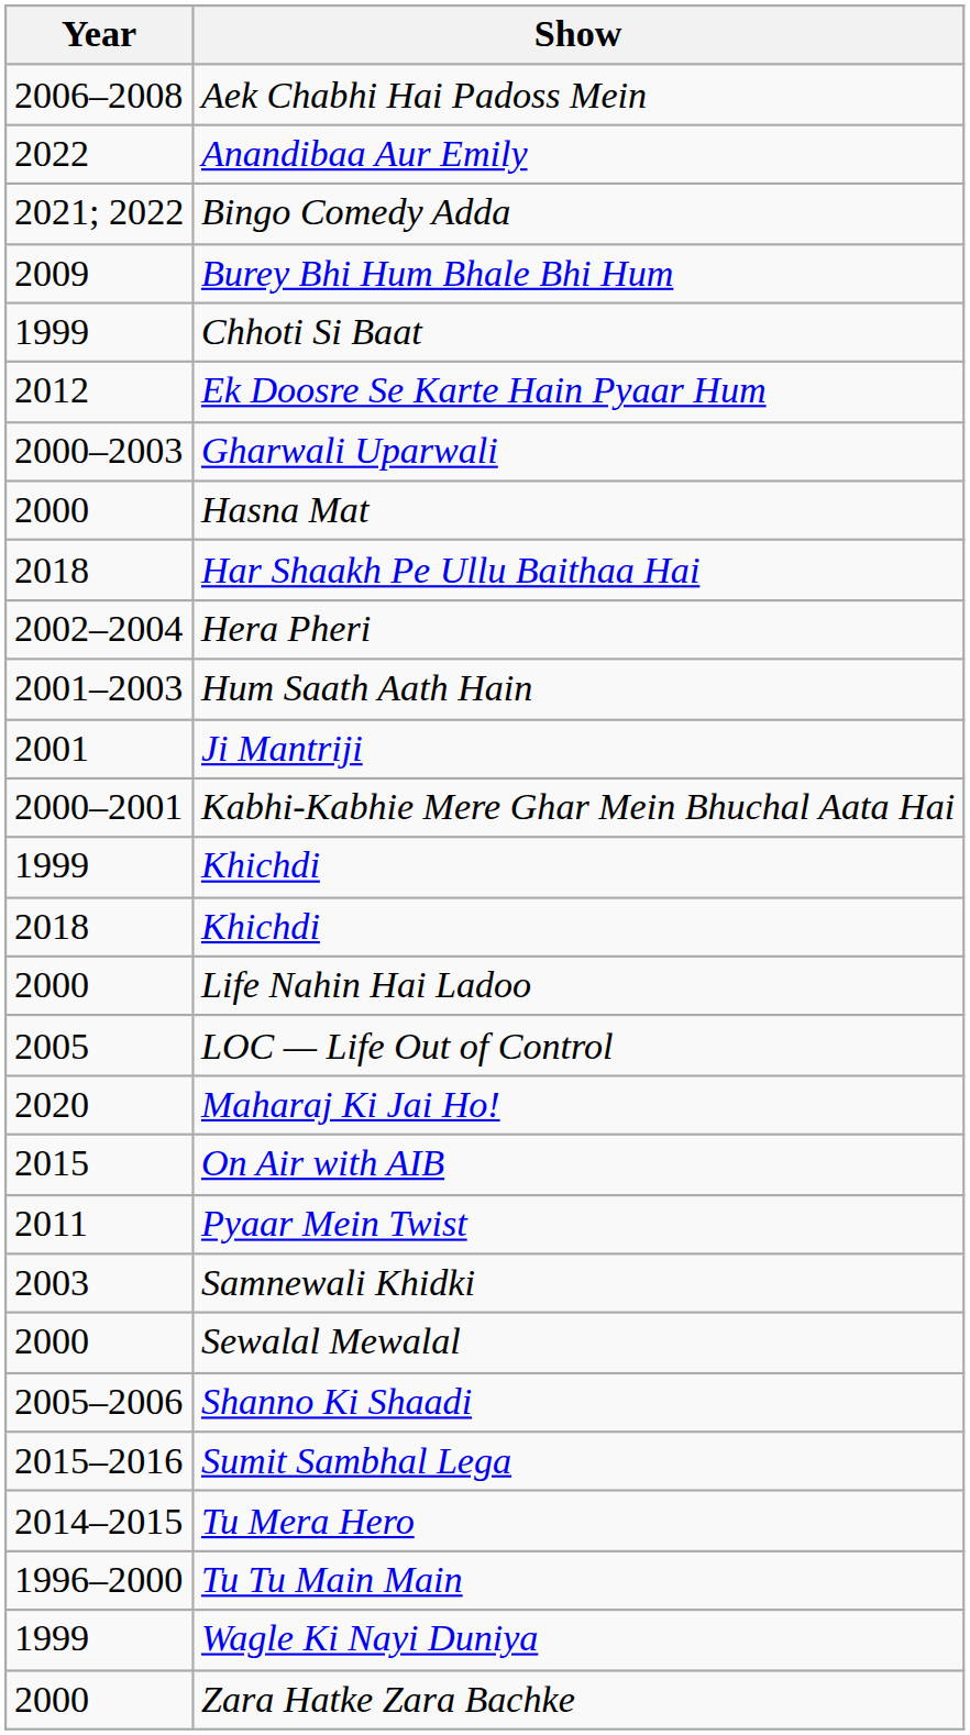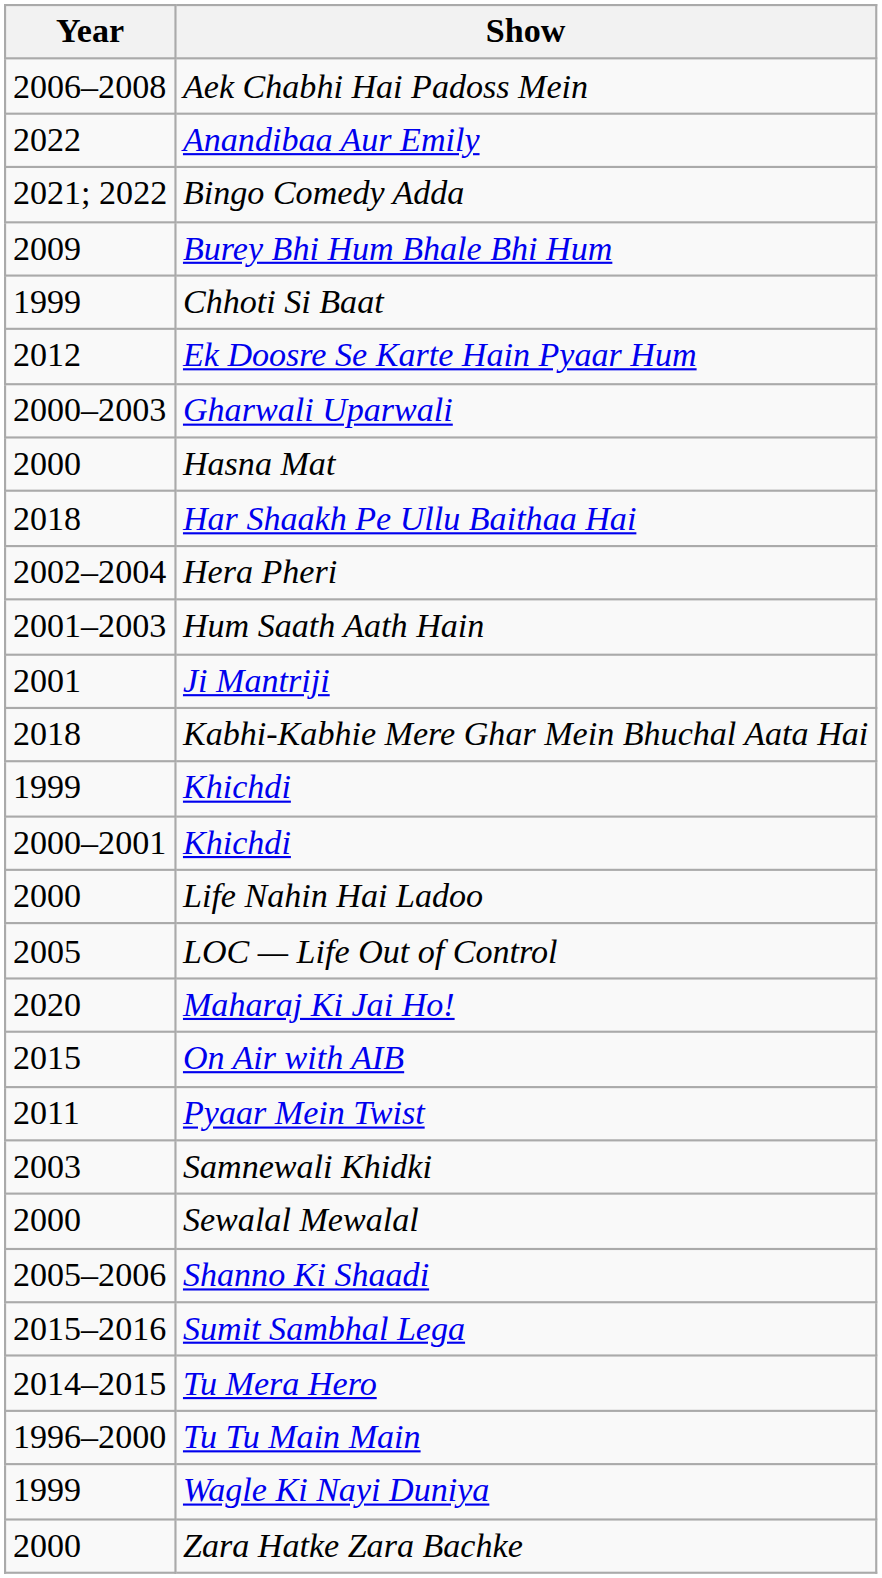row 14 | Year: 2000–2001 -> 2018
row 16 | Year: 2018 -> 2000–2001
